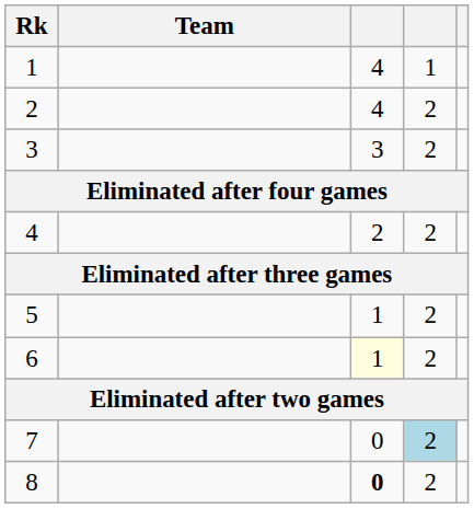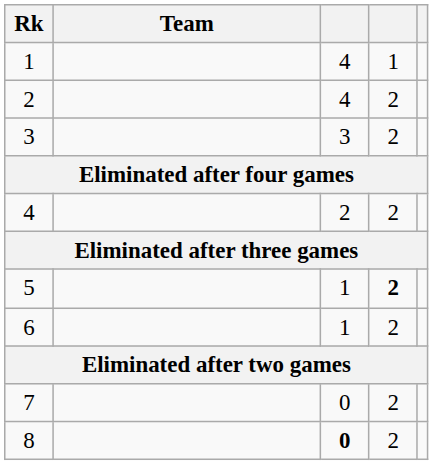5 | column 4: normal -> bold
6 | column 3: lightyellow background -> no background
7 | column 4: lightblue background -> no background
